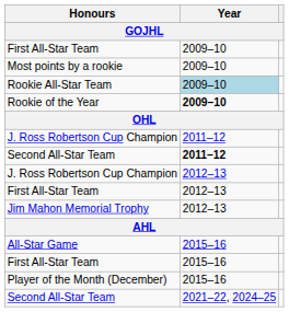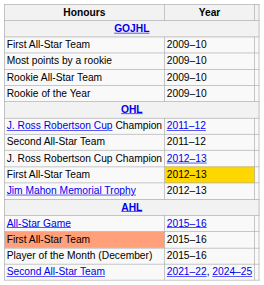Rookie All-Star Team | Year: lightblue background -> no background
Rookie of the Year | Year: bold -> normal
Second All-Star Team / 2011–12 | Year: bold -> normal
First All-Star Team / 2012–13 | Year: no background -> gold background
First All-Star Team / 2015–16 | Honours: no background -> lightsalmon background
